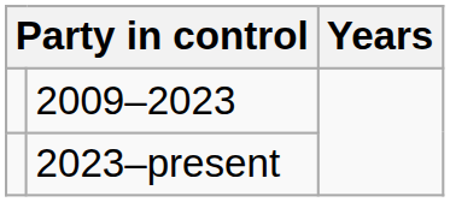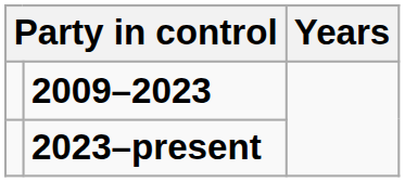2009–2023 | column 2: normal -> bold
2023–present | column 2: normal -> bold
